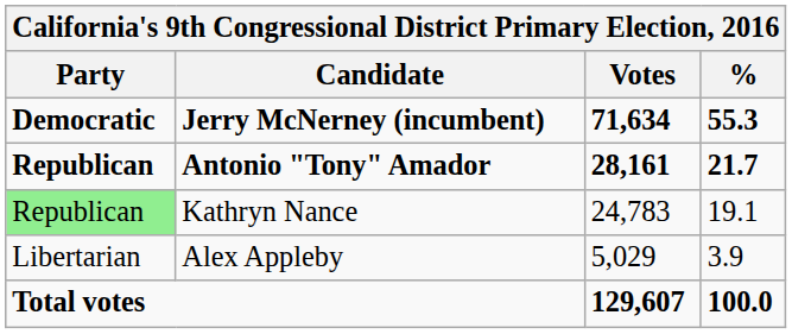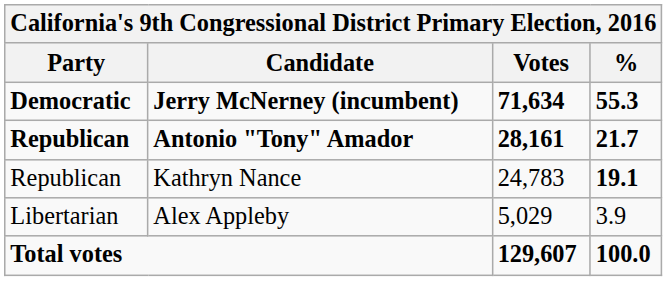Kathryn Nance | Party: lightgreen background -> no background
Kathryn Nance | %: normal -> bold
